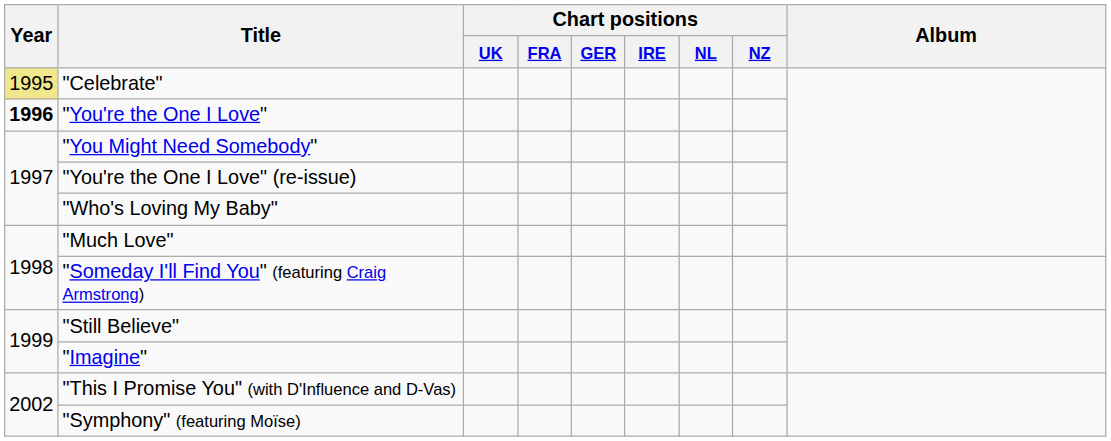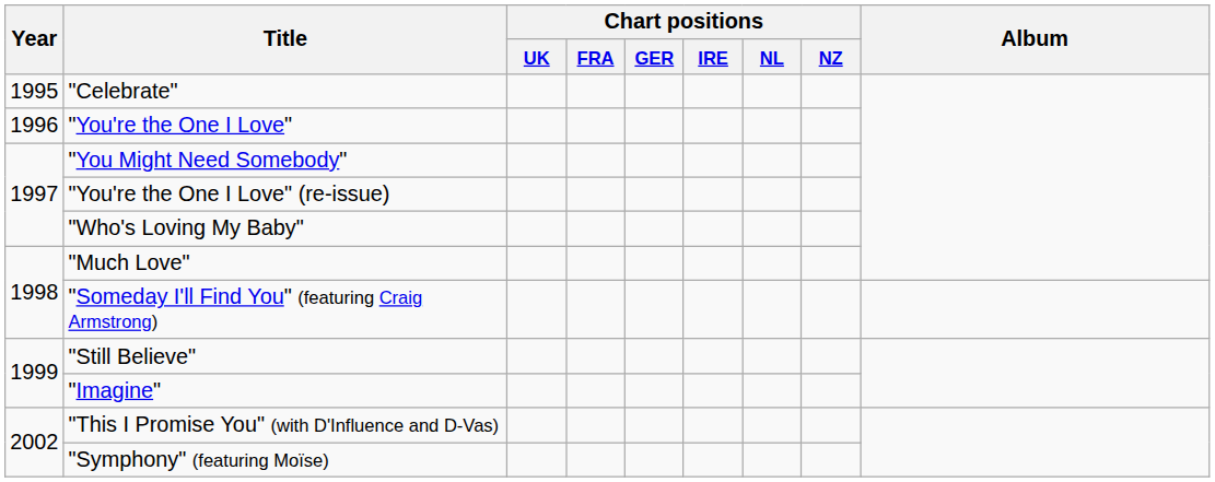"Celebrate" | Year: khaki background -> no background
"You're the One I Love" | Year: bold -> normal
